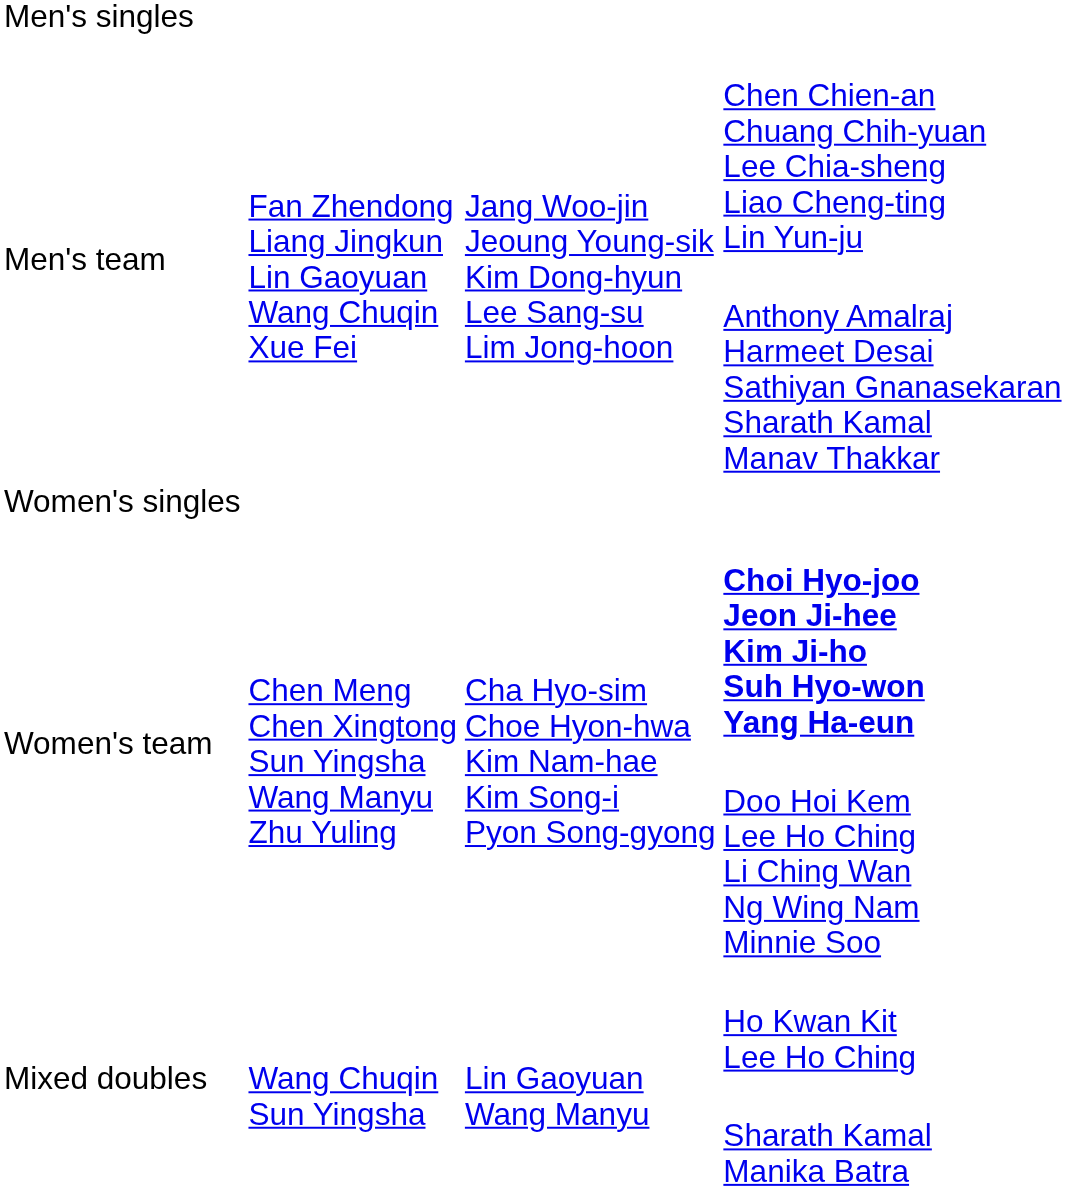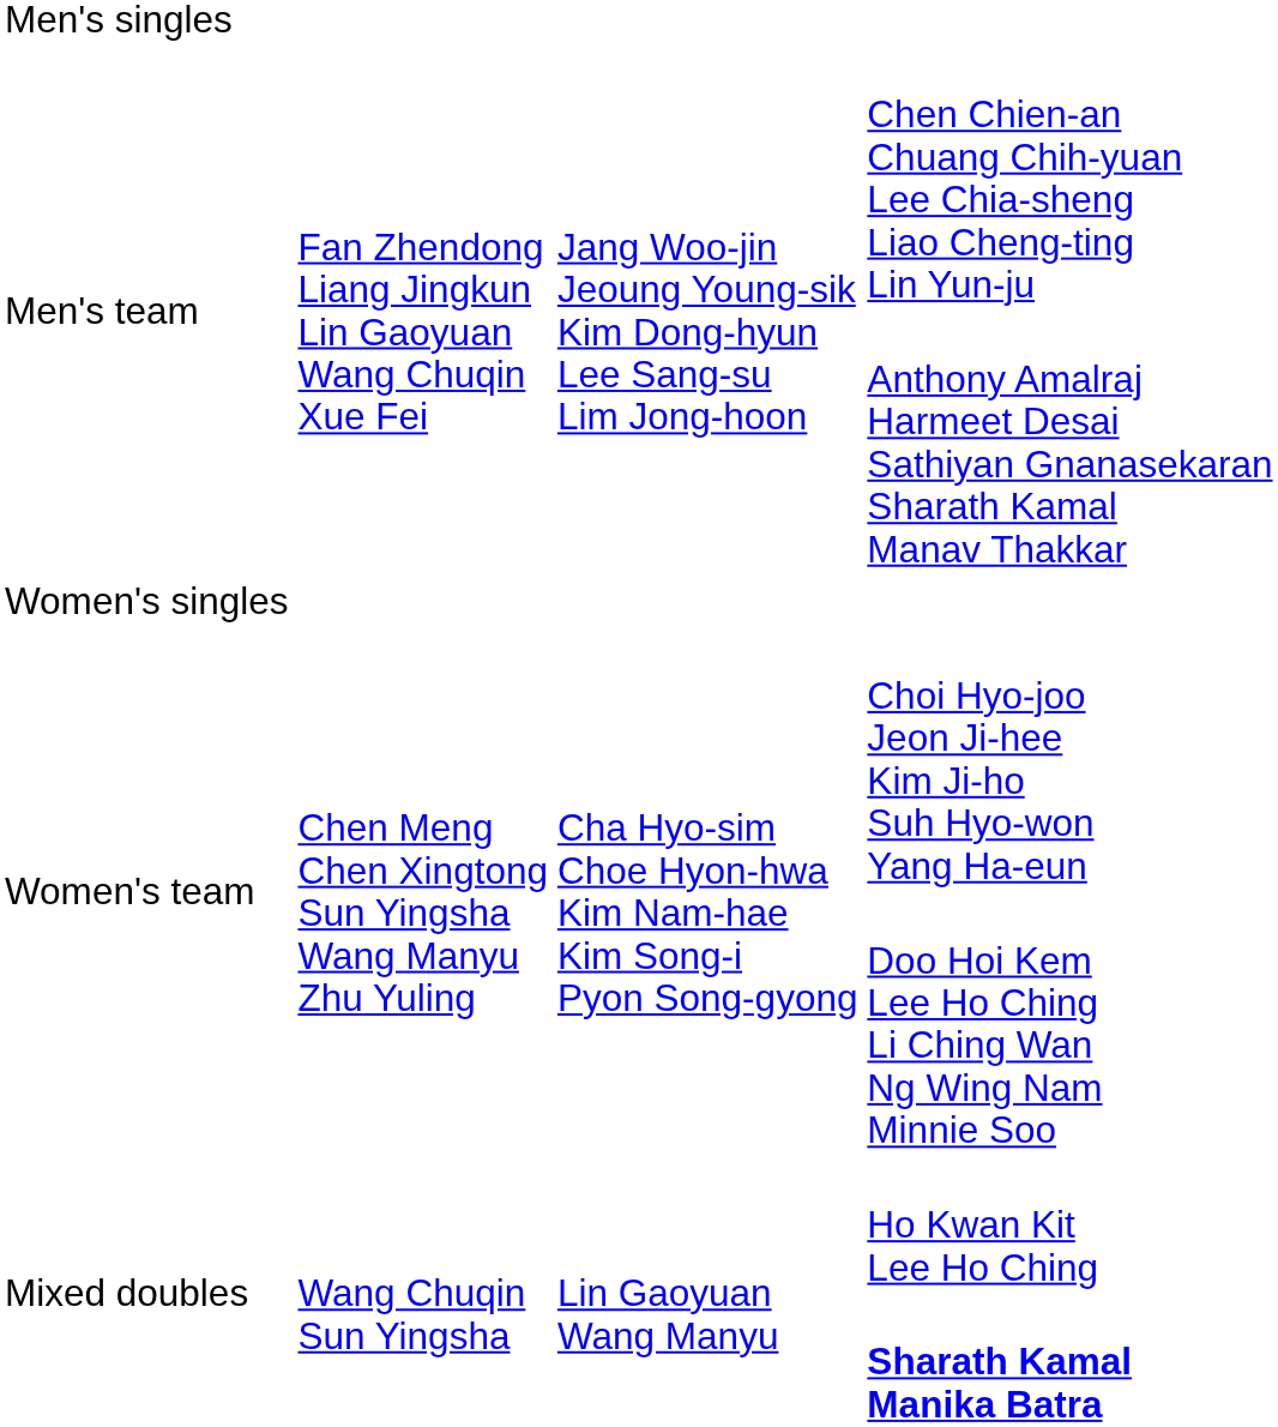Choi Hyo-joo Jeon Ji-hee Kim Ji-ho Suh Hyo-won Yang Ha-eun | column 4: bold -> normal
Sharath Kamal Manika Batra | column 4: normal -> bold
